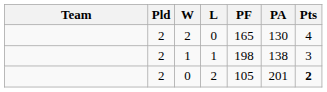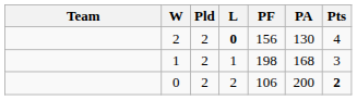columns swapped: Pld <-> W
row 2 | L: normal -> bold
row 2 | PF: 165 -> 156
row 3 | PA: 138 -> 168
row 4 | PF: 105 -> 106
row 4 | PA: 201 -> 200
